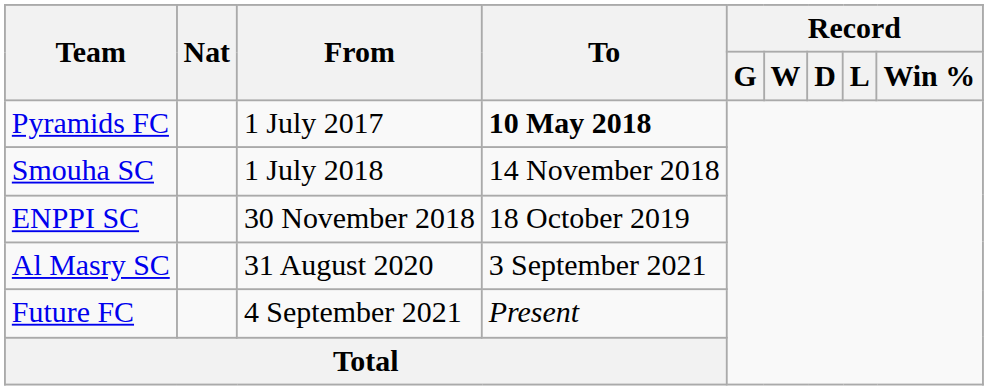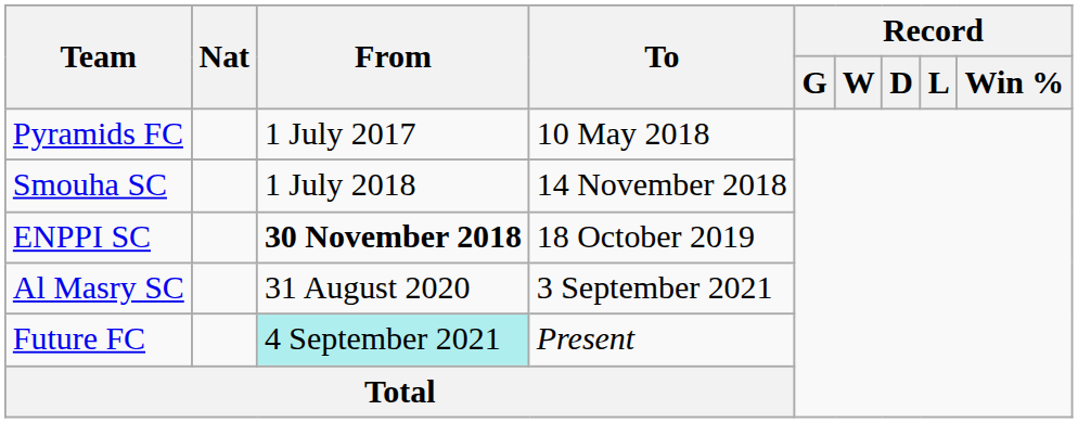Pyramids FC | To: bold -> normal
ENPPI SC | From: normal -> bold
Future FC | From: no background -> paleturquoise background
